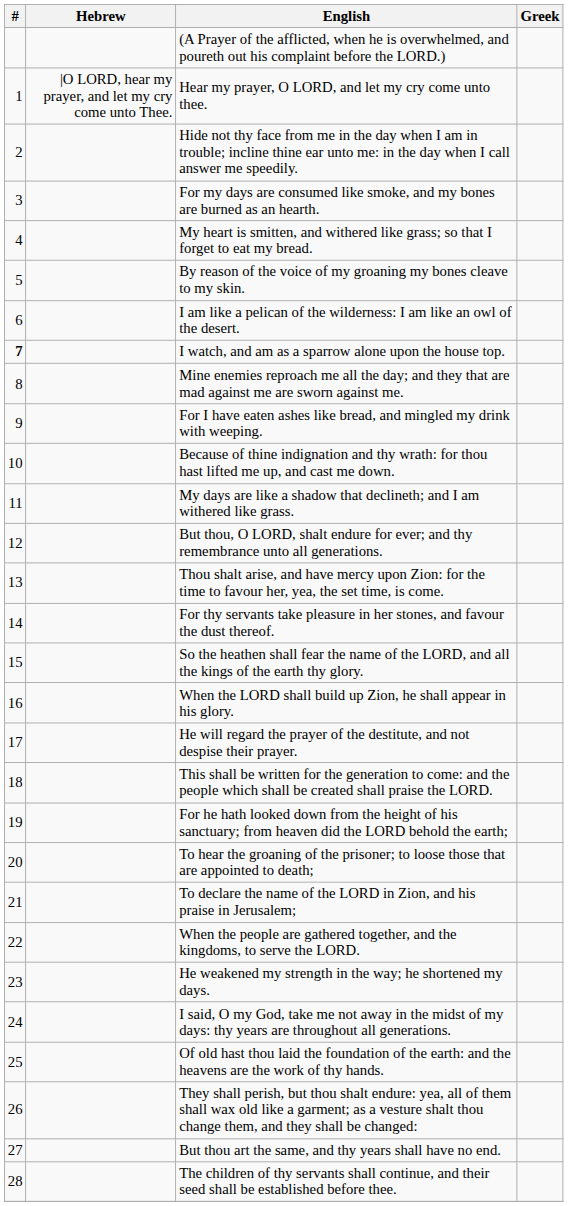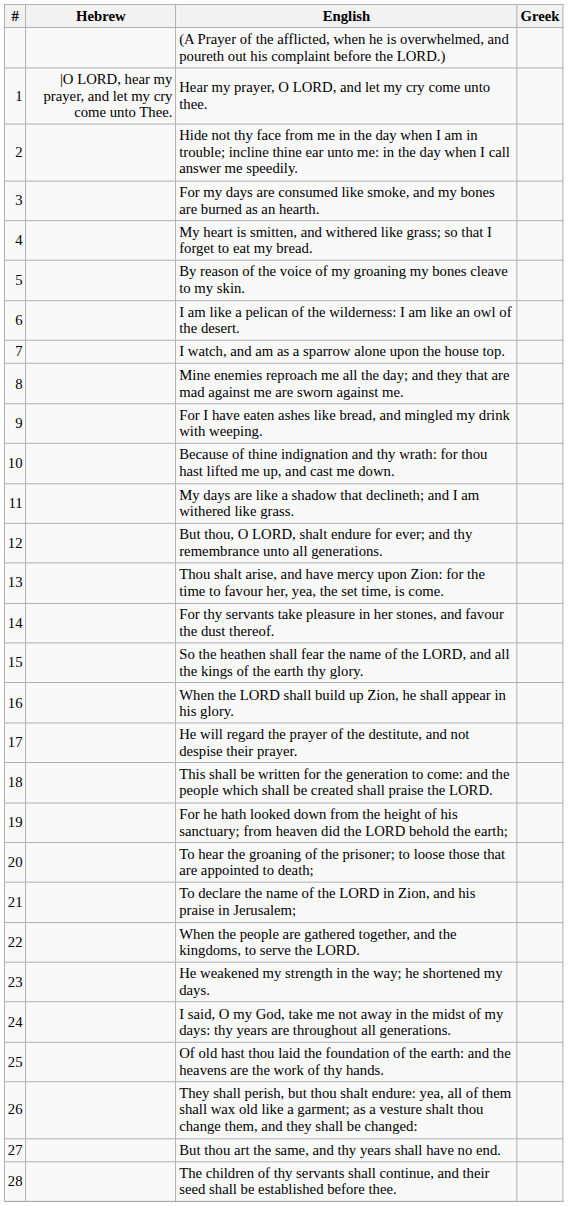I watch, and am as a sparrow alone upon the house top. | #: bold -> normal
